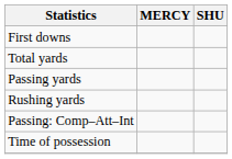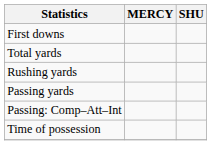rows swapped: Rushing yards <-> Passing yards
